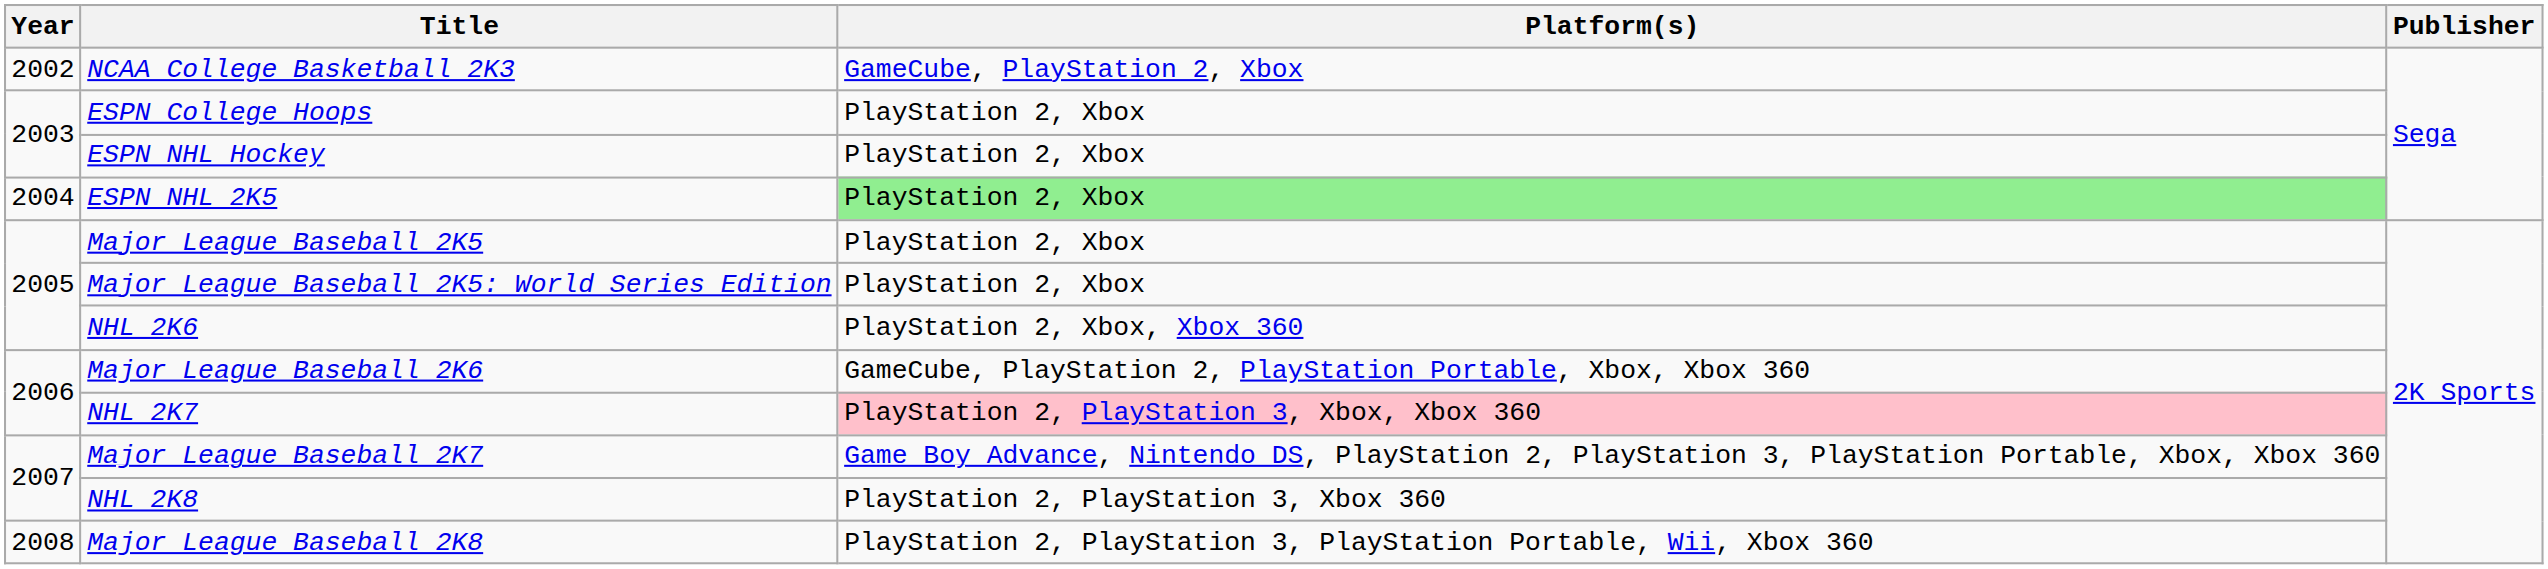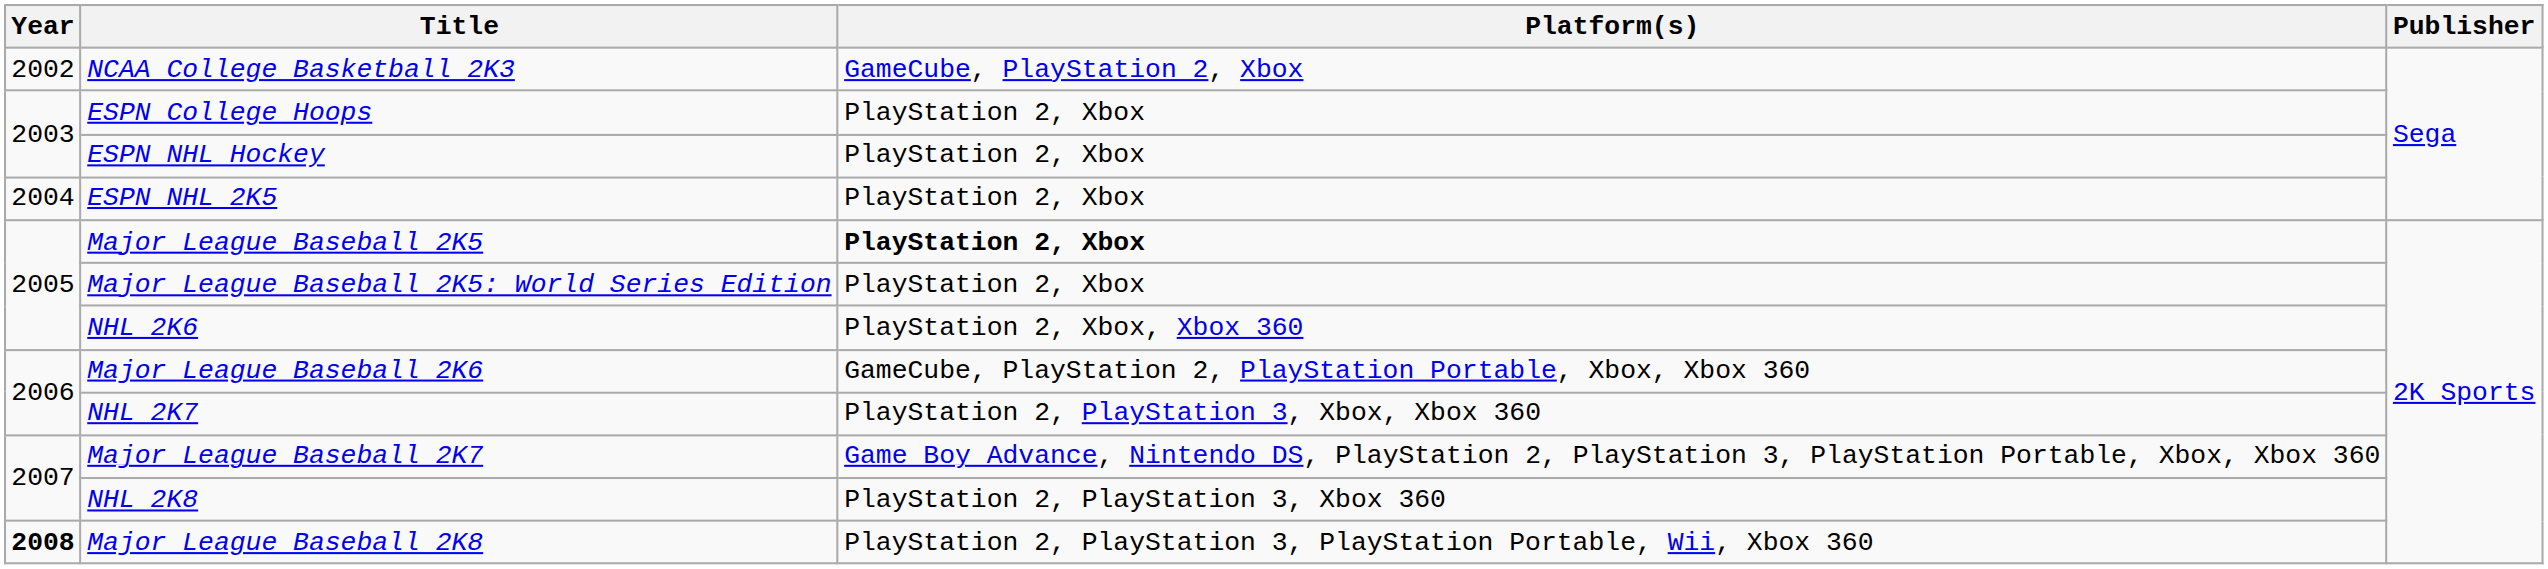ESPN NHL 2K5 | Platform(s): lightgreen background -> no background
Major League Baseball 2K5 | Platform(s): normal -> bold
NHL 2K7 | Platform(s): pink background -> no background
Major League Baseball 2K8 | Year: normal -> bold
